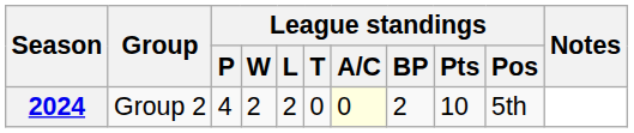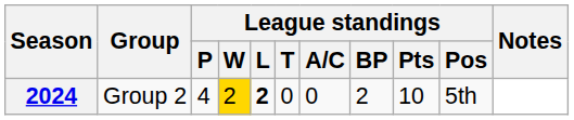2024 | League standings / W: no background -> gold background
2024 | League standings / L: normal -> bold
2024 | League standings / A/C: lightyellow background -> no background
